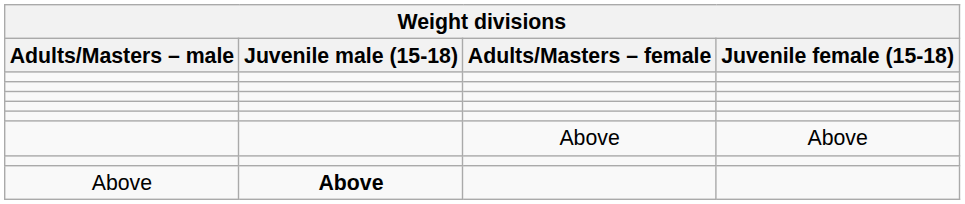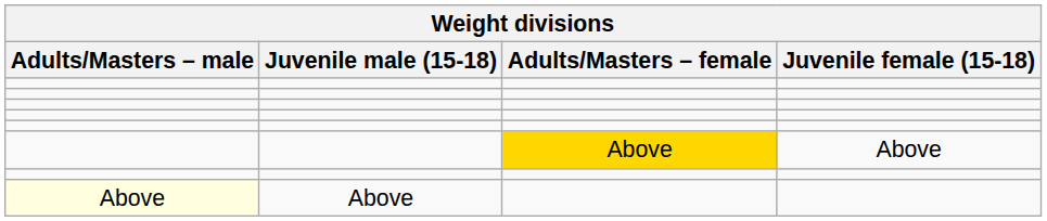row 8 | Adults/Masters – female: no background -> gold background
row 10 | Adults/Masters – male: no background -> lightyellow background
row 10 | Juvenile male (15-18): bold -> normal
